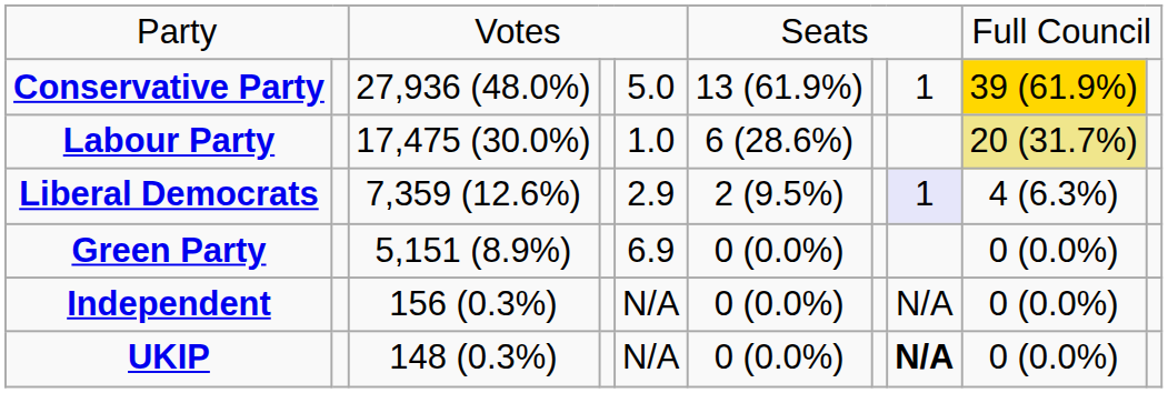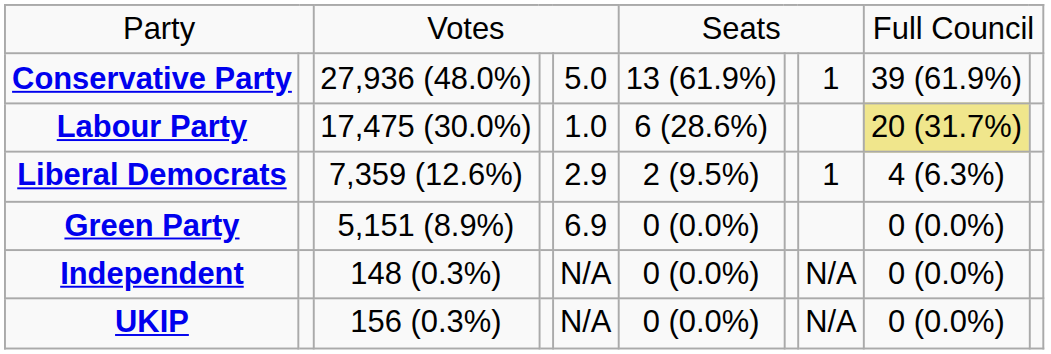Conservative Party | column 9: gold background -> no background
Liberal Democrats | column 8: lavender background -> no background
Independent | column 3: 156 (0.3%) -> 148 (0.3%)
UKIP | column 3: 148 (0.3%) -> 156 (0.3%)
UKIP | column 8: bold -> normal
